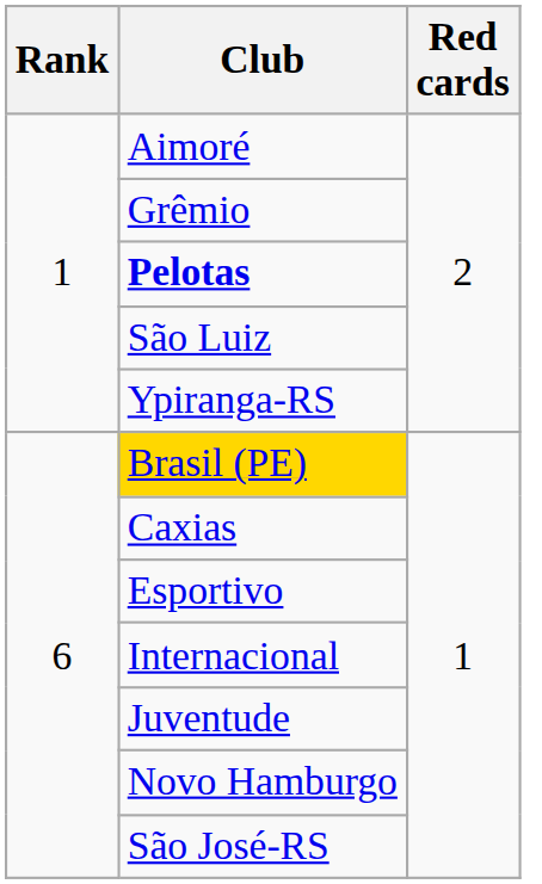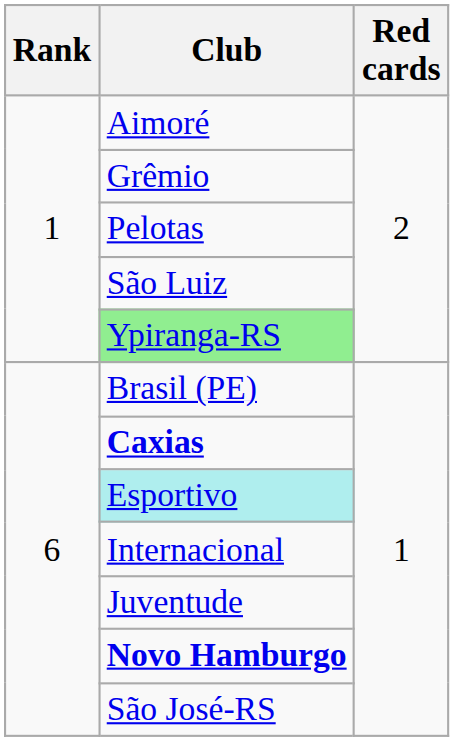Pelotas | Club: bold -> normal
Ypiranga-RS | Club: no background -> lightgreen background
Brasil (PE) | Club: gold background -> no background
Caxias | Club: normal -> bold
Esportivo | Club: no background -> paleturquoise background
Novo Hamburgo | Club: normal -> bold
